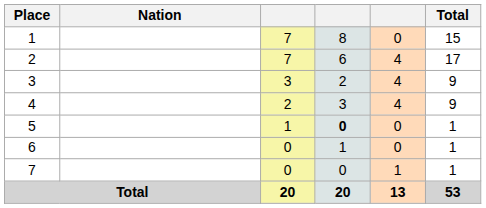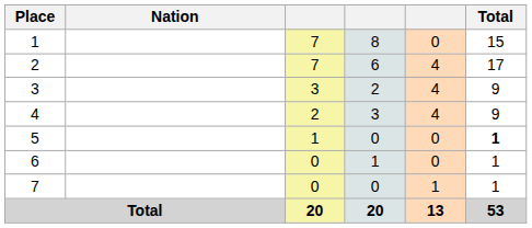5 | column 4: bold -> normal
5 | Total: normal -> bold
